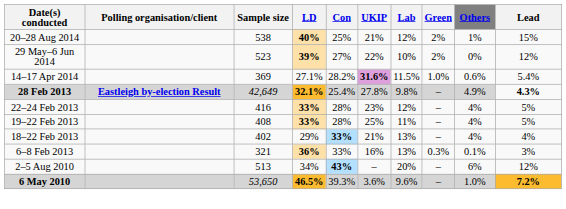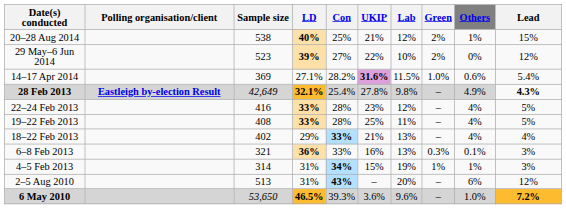+ row: 4–5 Feb 2013 | 314 | 31% | 34% | 15% | 19% | 1% | 1% | 3%
2–5 Aug 2010 | LD: 34% -> 31%
